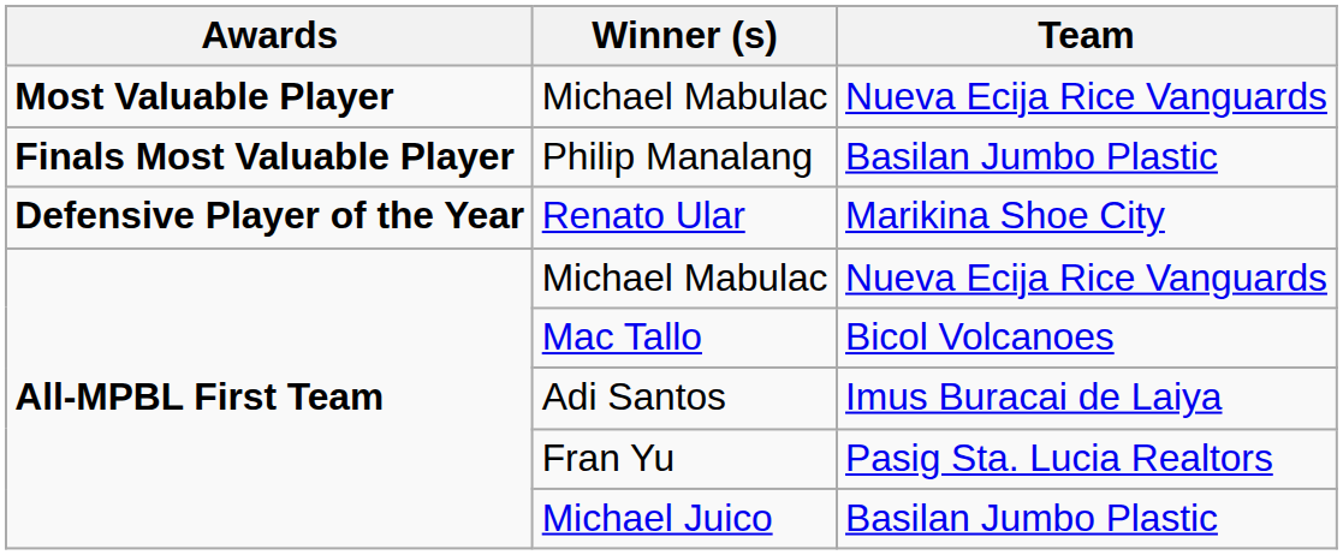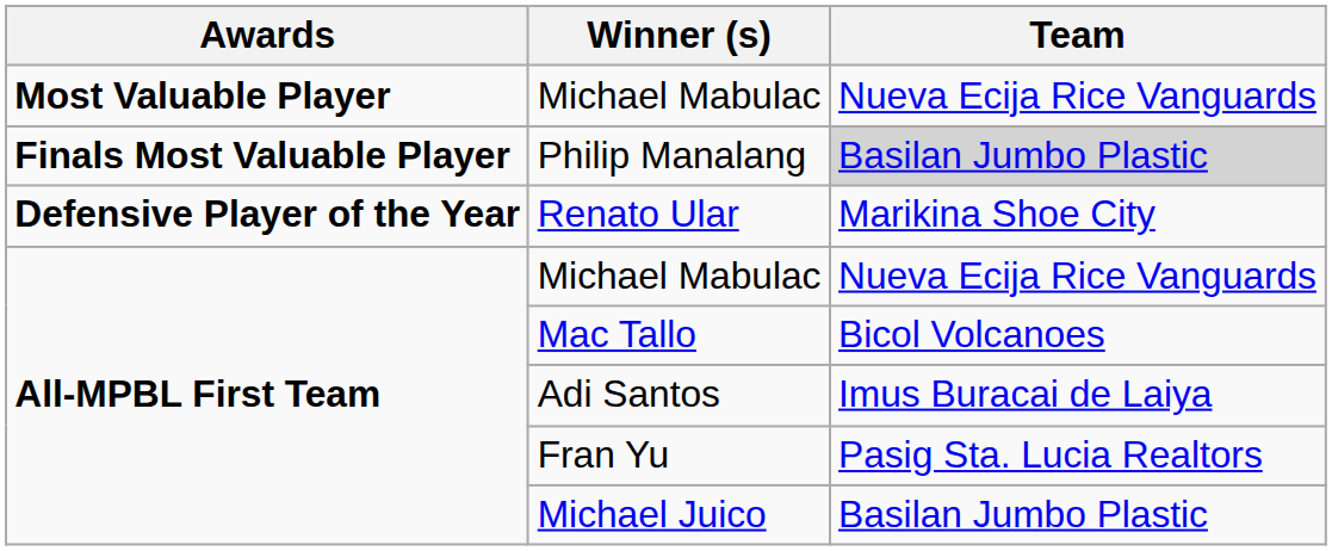Philip Manalang | Team: no background -> lightgrey background
